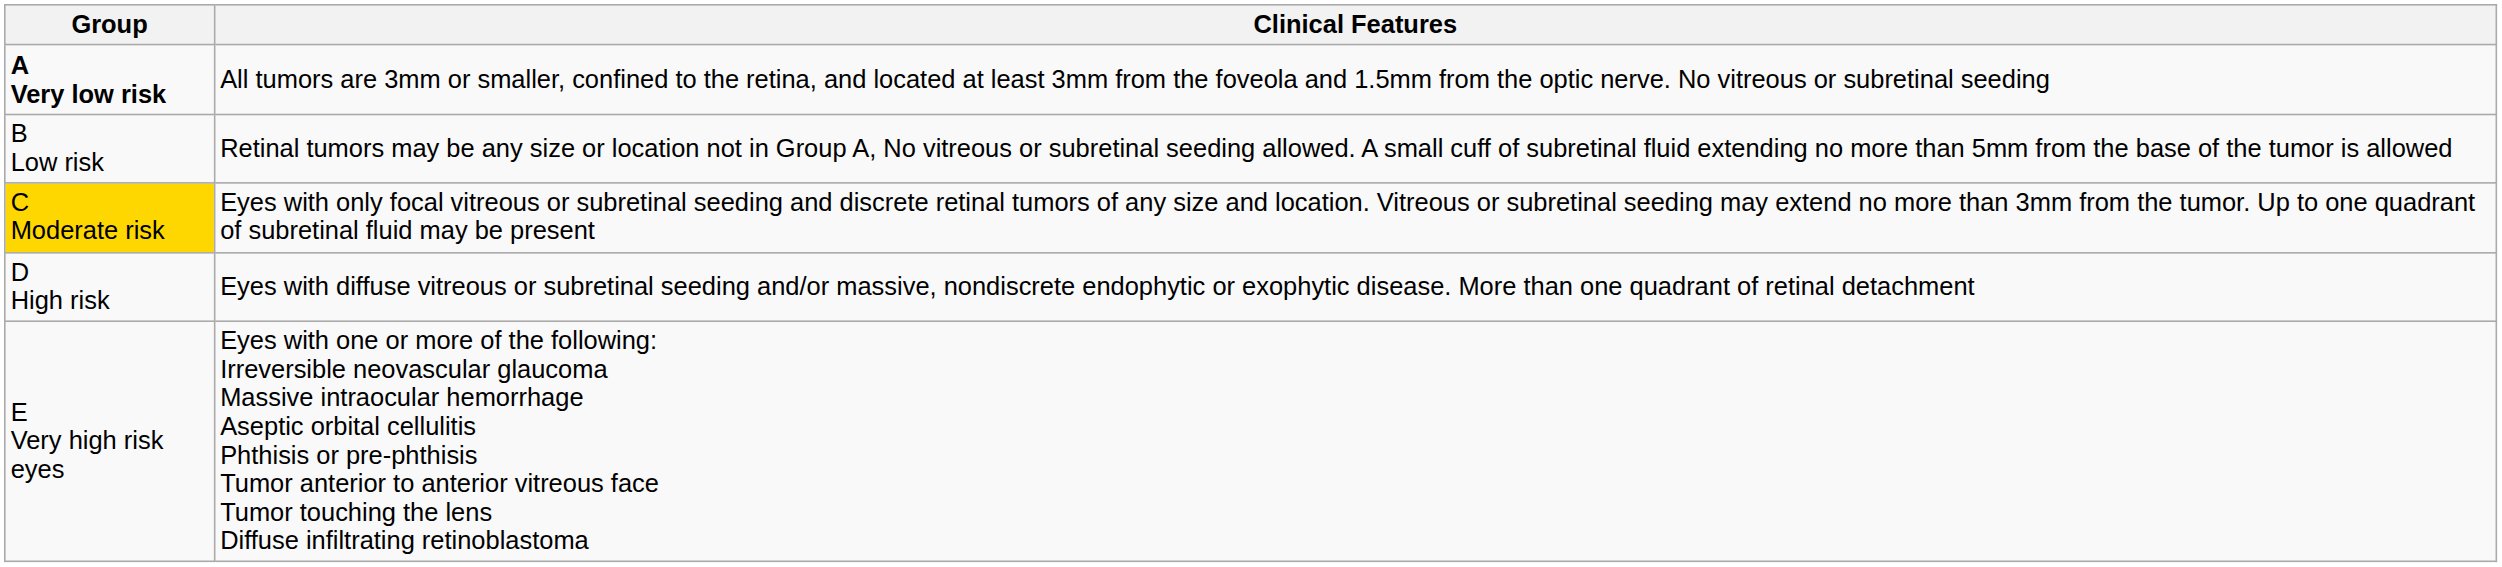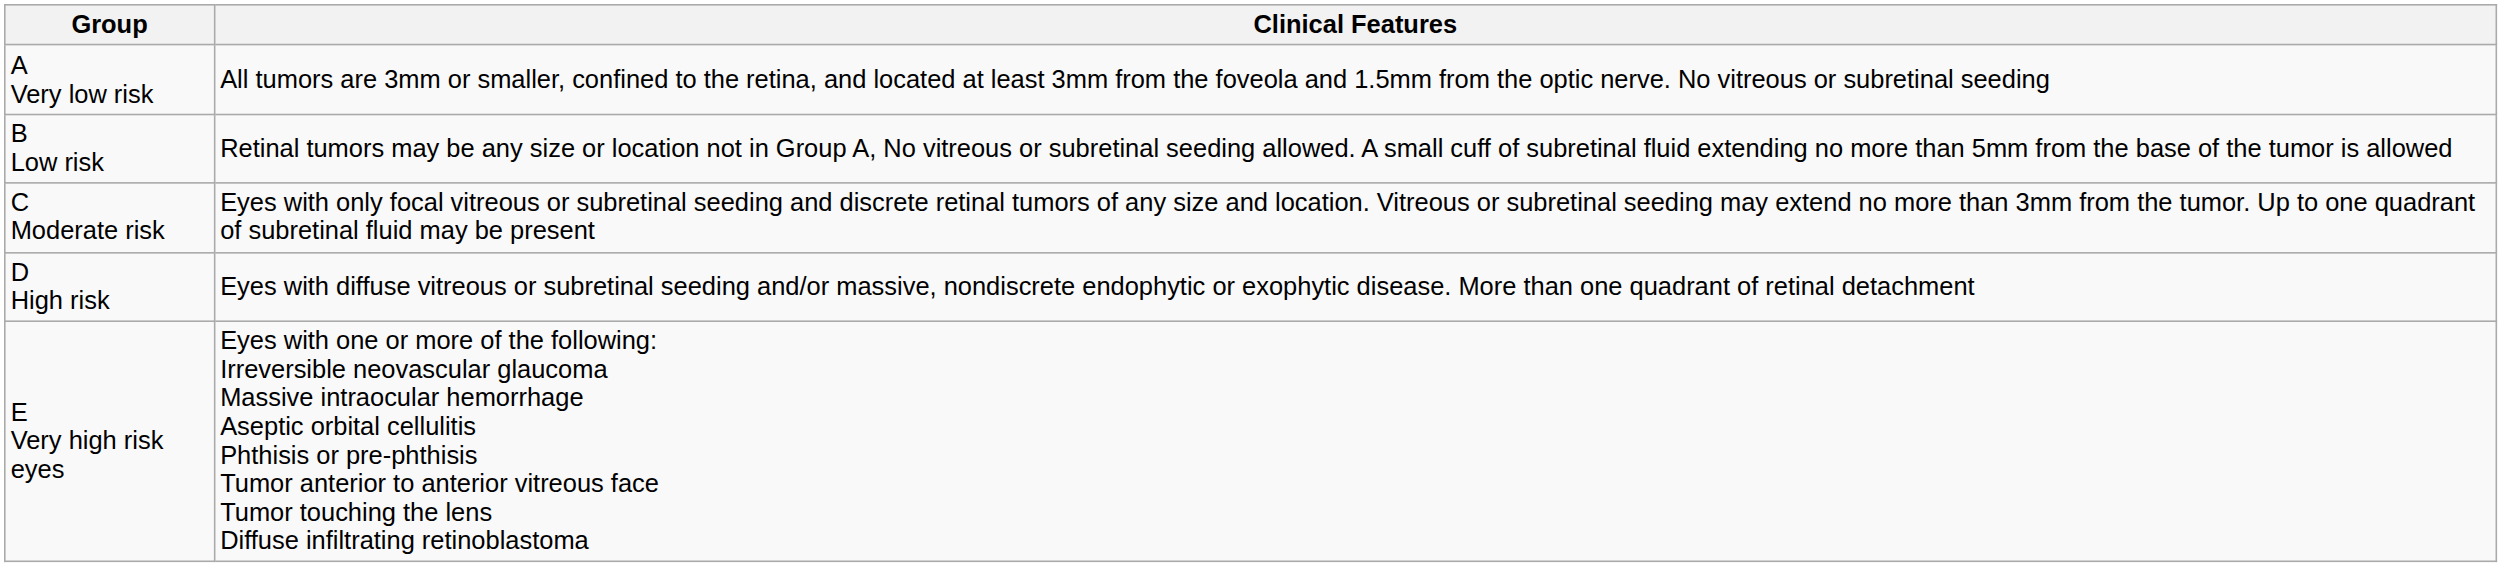A Very low risk | Group: bold -> normal
C Moderate risk | Group: gold background -> no background
